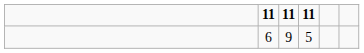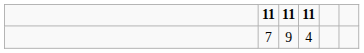row 2 | column 2: 6 -> 7
row 2 | column 4: 5 -> 4
